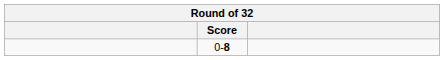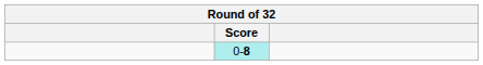row 3 | Score: no background -> paleturquoise background
